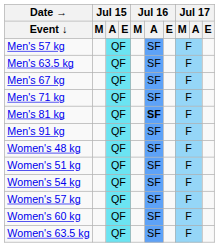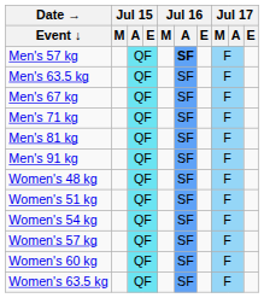Men's 57 kg | Jul 16 / A: normal -> bold
Men's 81 kg | Jul 16 / A: bold -> normal
